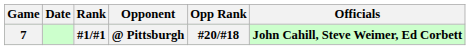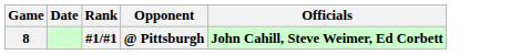- column: Opp Rank | #20/#18
@ Pittsburgh | Game: 7 -> 8
